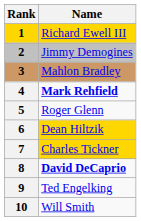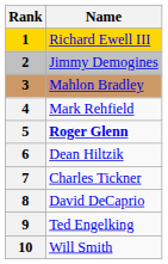Mark Rehfield | Name: bold -> normal
Roger Glenn | Name: normal -> bold
Dean Hiltzik | Name: gold background -> no background
Charles Tickner | Name: gold background -> no background
David DeCaprio | Name: bold -> normal
